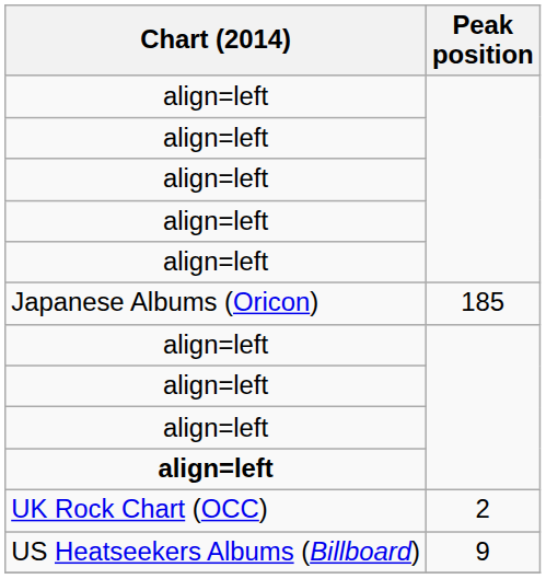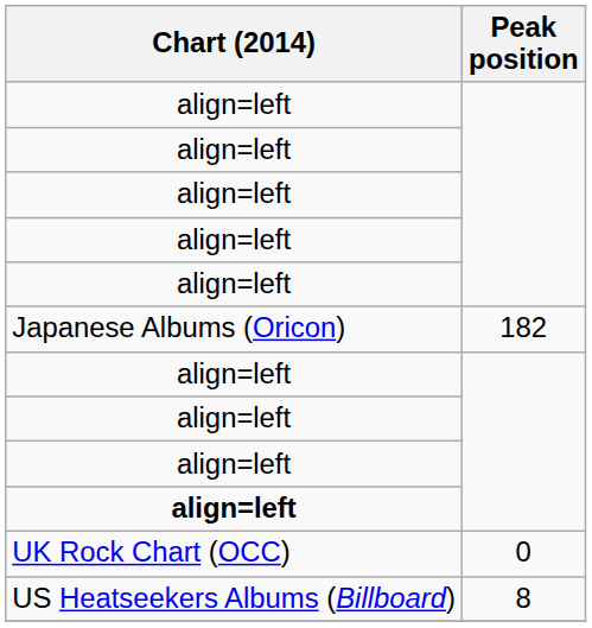row 7 | Peak position: 185 -> 182
row 12 | Peak position: 2 -> 0
row 13 | Peak position: 9 -> 8
